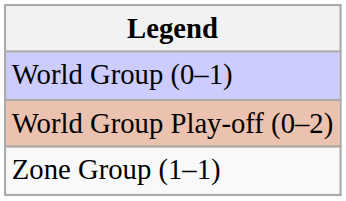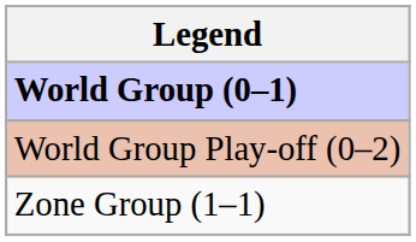row 2 | column 1: normal -> bold
